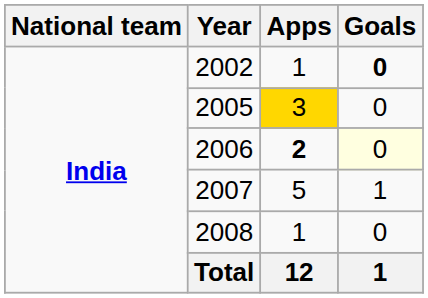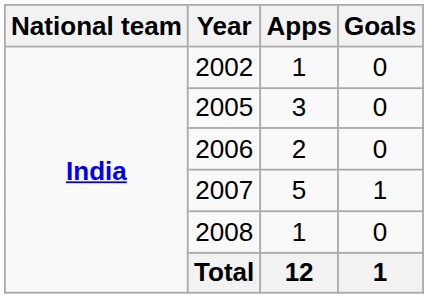2002 | Goals: bold -> normal
2005 | Apps: gold background -> no background
2006 | Apps: bold -> normal
2006 | Goals: lightyellow background -> no background
